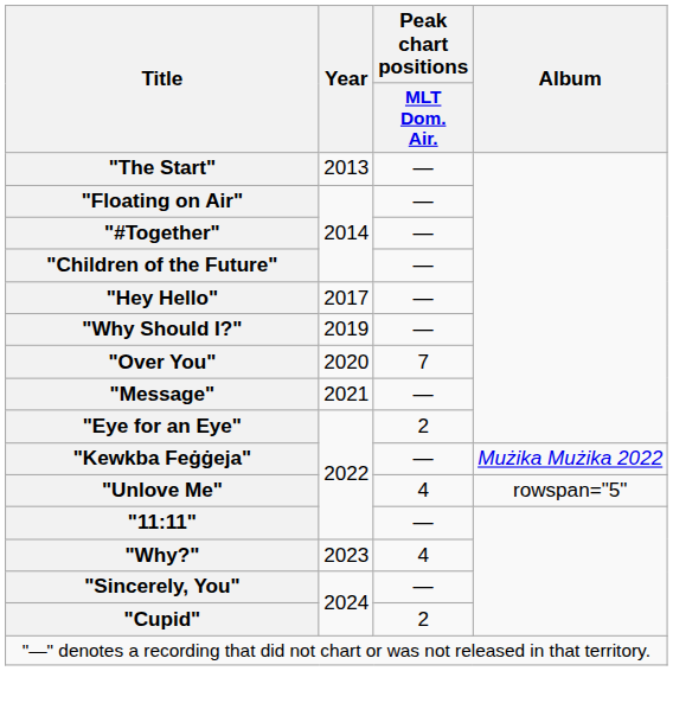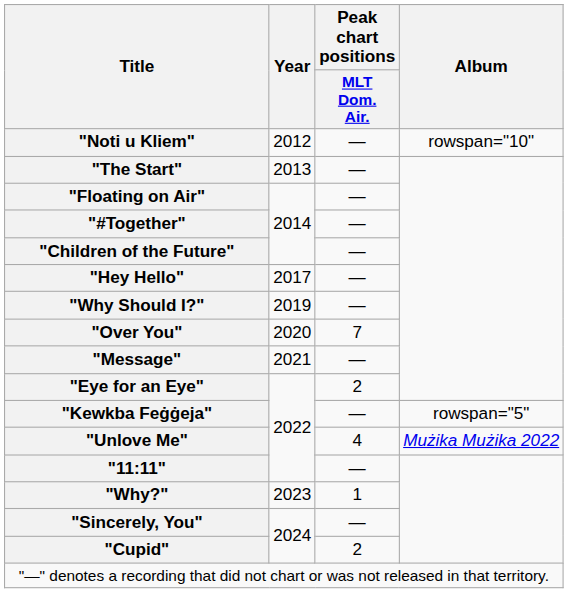+ row: "Noti u Kliem" | 2012 | — | rowspan="10"
"Kewkba Feġġeja" | Album: Mużika Mużika 2022 -> rowspan="5"
"Unlove Me" | Album: rowspan="5" -> Mużika Mużika 2022
"Why?" | Peak chart positions / MLT Dom. Air.: 4 -> 1
